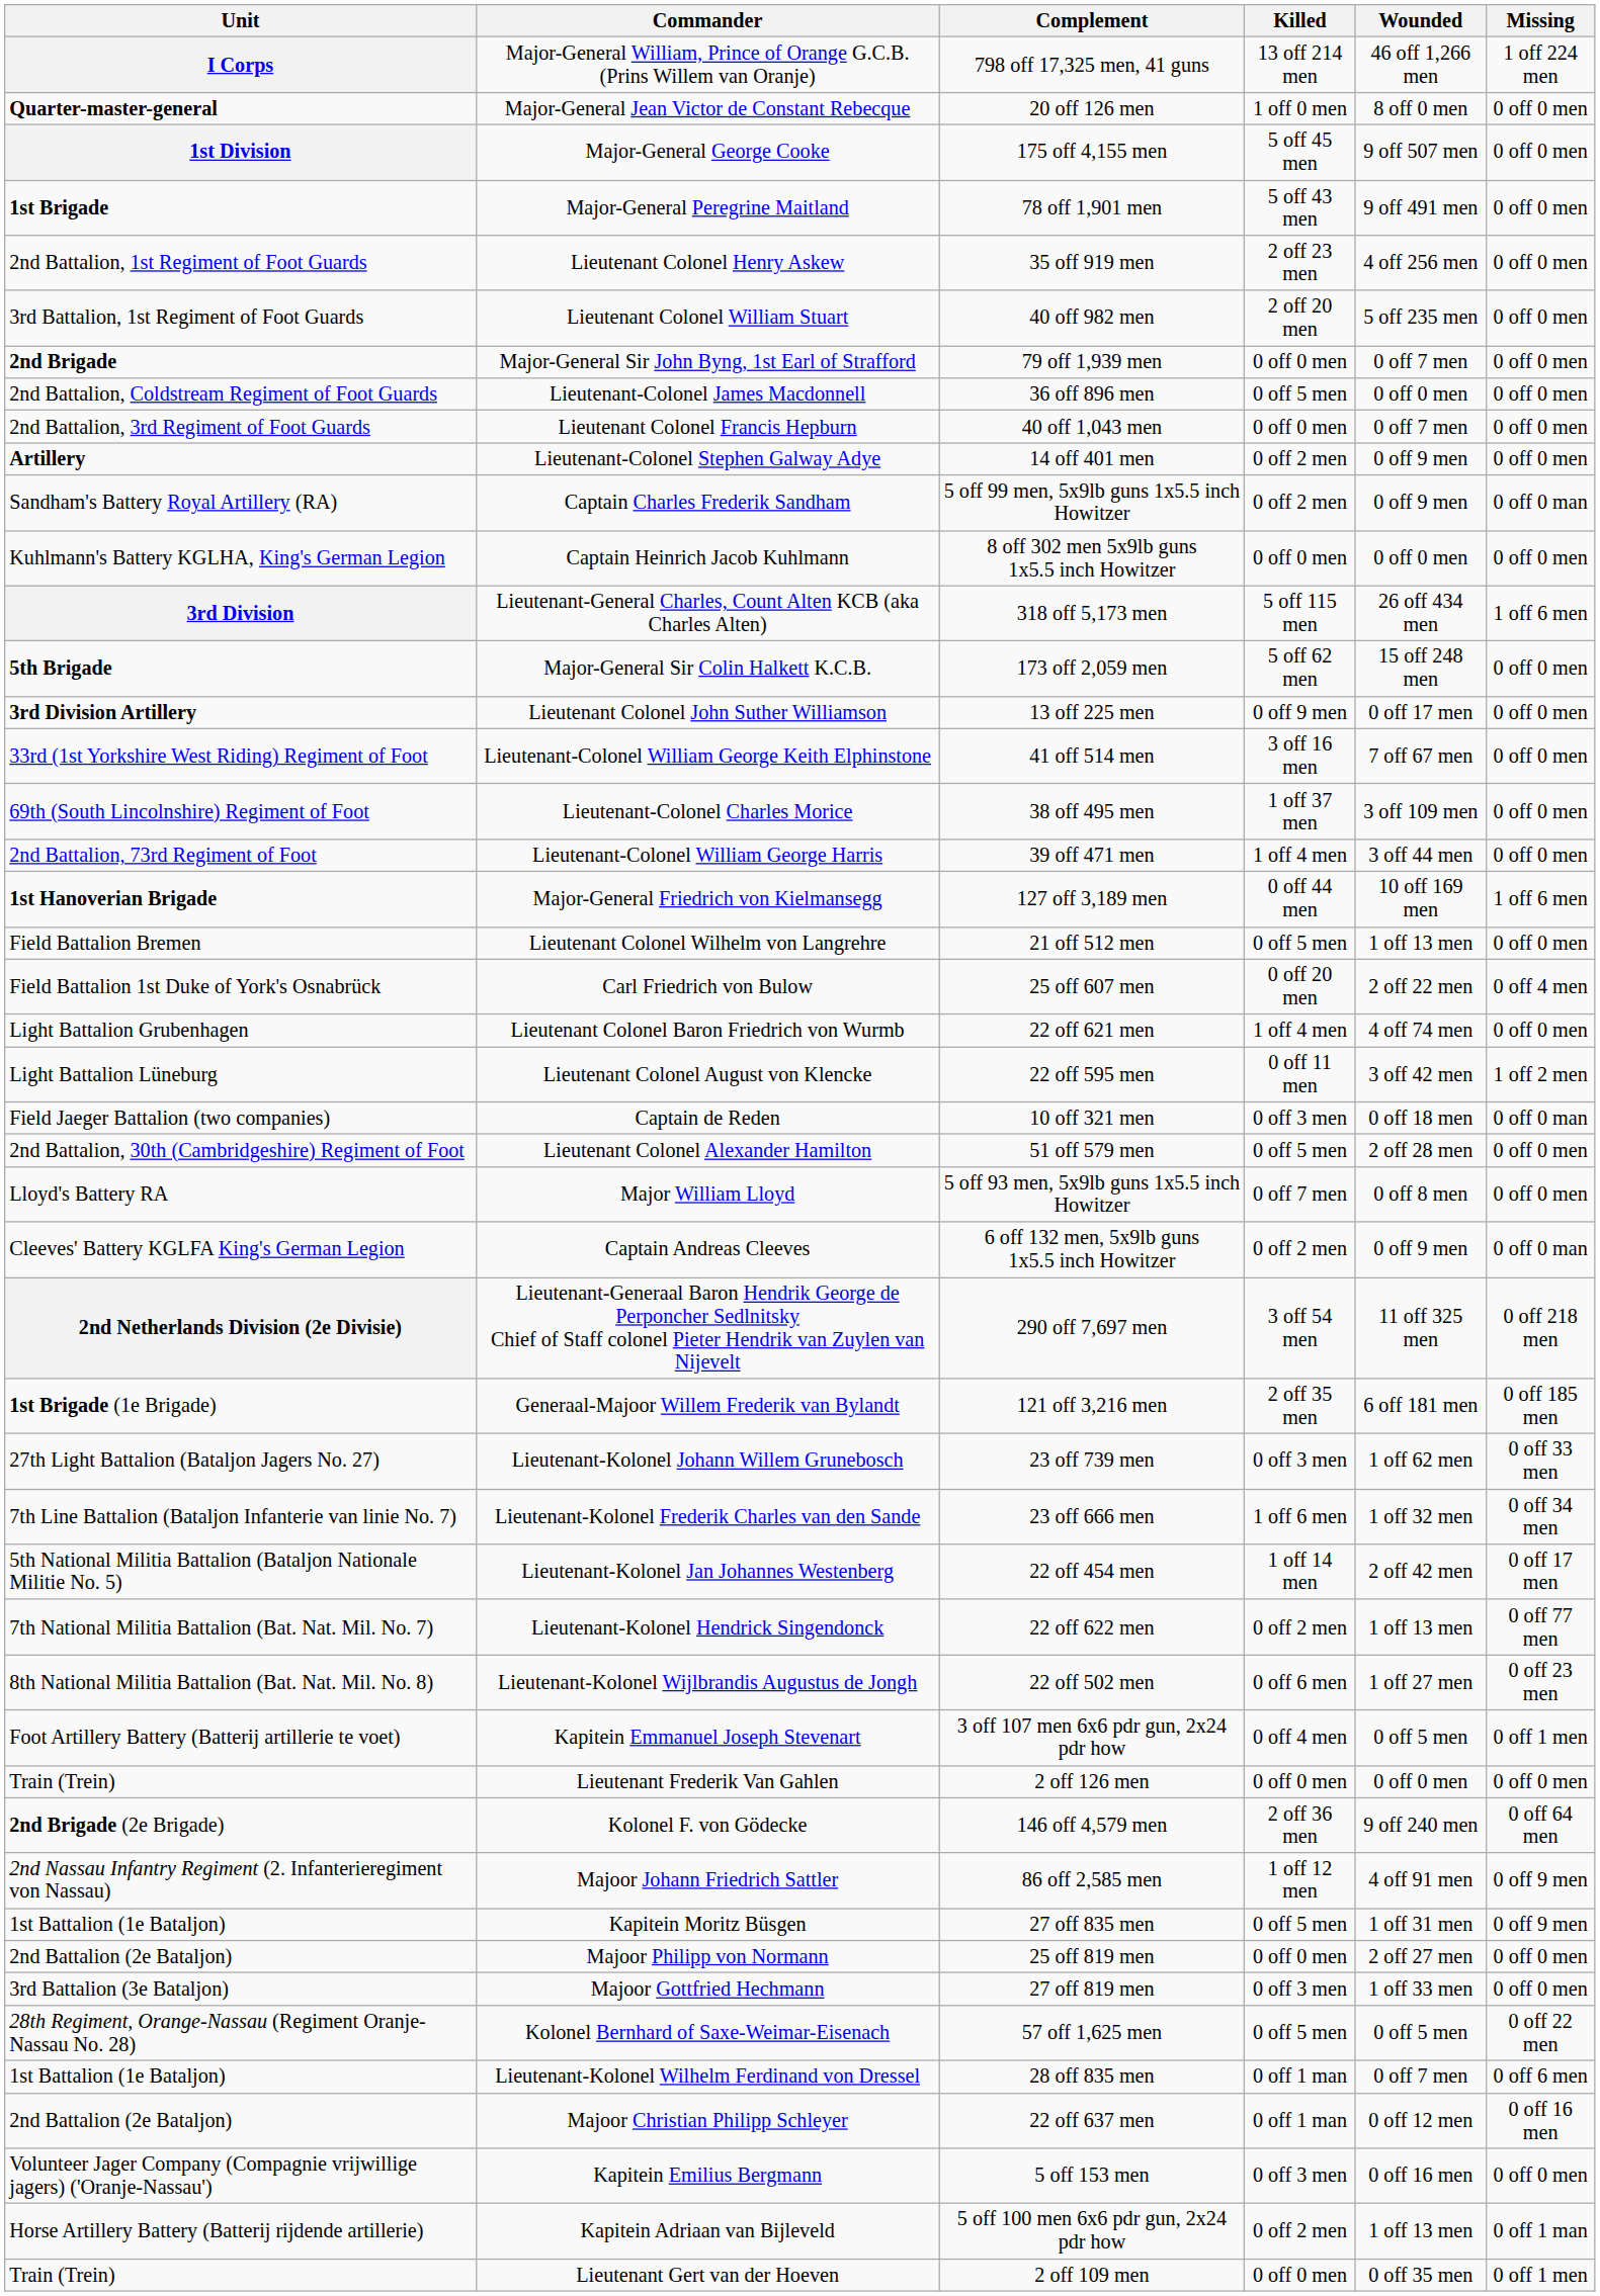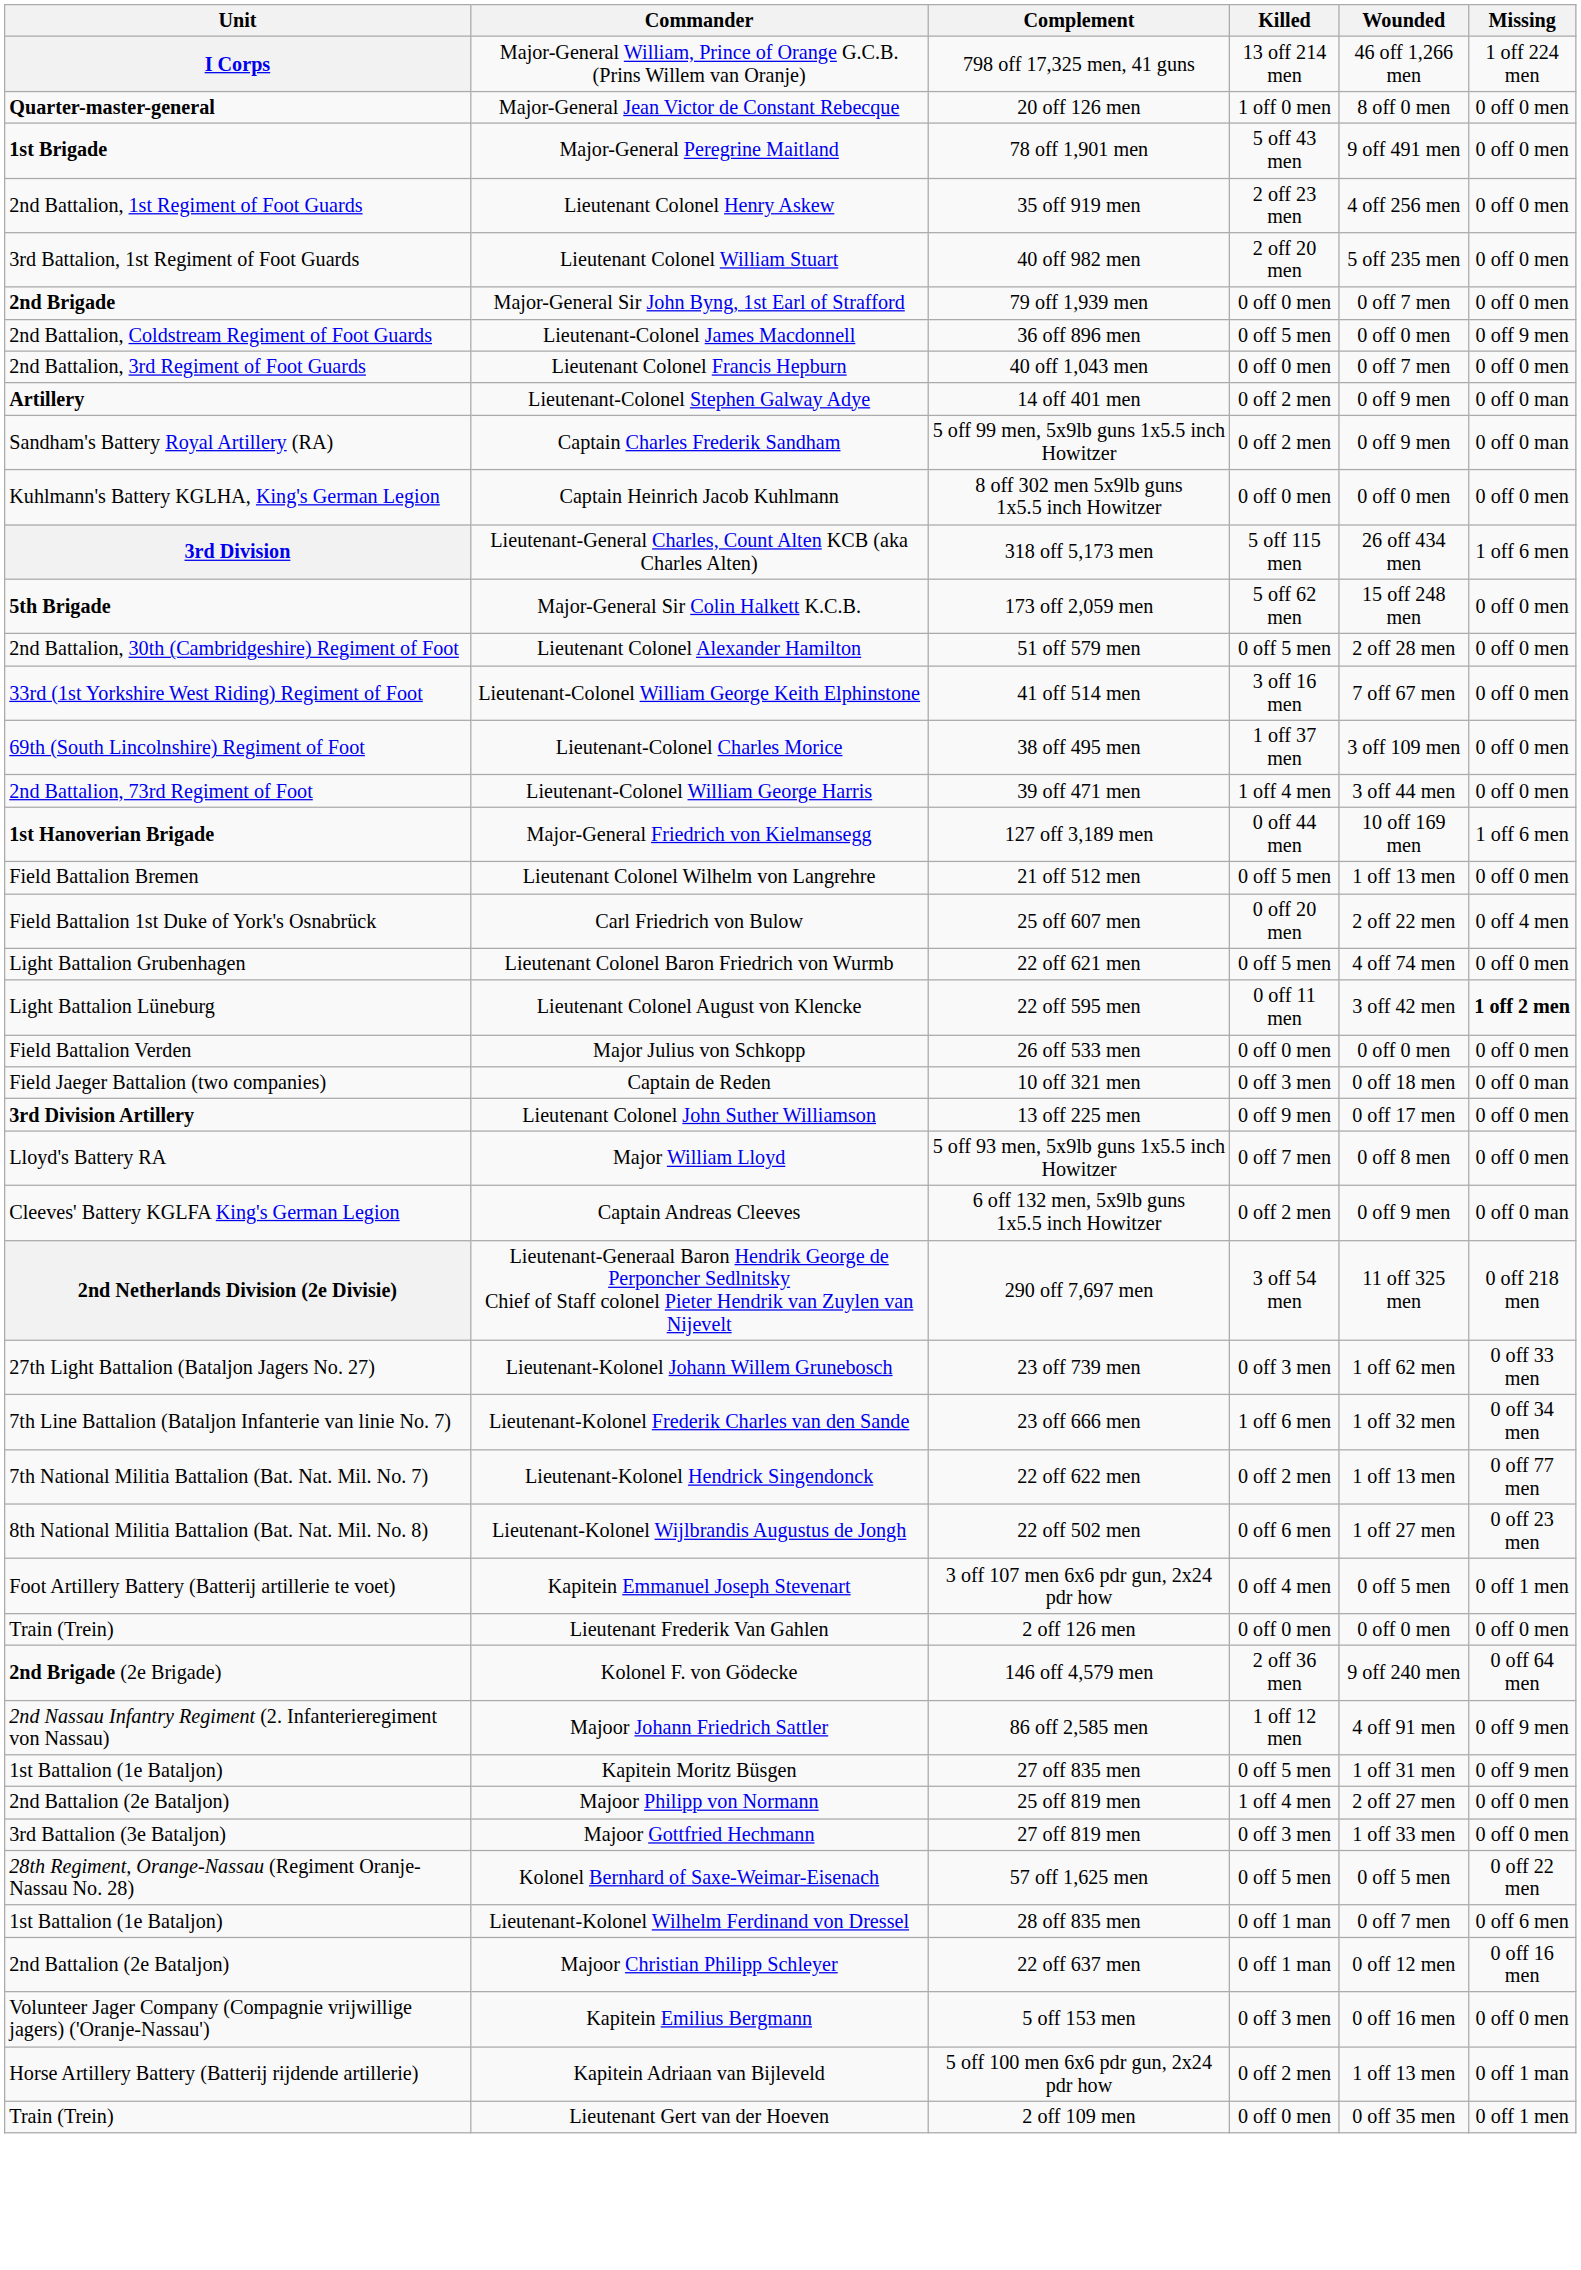- row: 1st Division | Major-General George Cooke | 175 off 4,155 men | 5 off 45 men | 9 off 507 men | 0 off 0 men
Lieutenant-Colonel James Macdonnell | Missing: 0 off 0 men -> 0 off 9 men
Lieutenant-Colonel Stephen Galway Adye | Missing: 0 off 0 men -> 0 off 0 man
rows swapped: Lieutenant Colonel Alexander Hamilton <-> Lieutenant Colonel John Suther Williamson
Lieutenant Colonel Baron Friedrich von Wurmb | Killed: 1 off 4 men -> 0 off 5 men
Lieutenant Colonel August von Klencke | Missing: normal -> bold
+ row: Field Battalion Verden | Major Julius von Schkopp | 26 off 533 men | 0 off 0 men | 0 off 0 men | 0 off 0 men
- row: 1st Brigade (1e Brigade) | Generaal-Majoor Willem Frederik van Bylandt | 121 off 3,216 men | 2 off 35 men | 6 off 181 men | 0 off 185 men
- row: 5th National Militia Battalion (Bataljon Nationale Militie No. 5) | Lieutenant-Kolonel Jan Johannes Westenberg | 22 off 454 men | 1 off 14 men | 2 off 42 men | 0 off 17 men
Majoor Philipp von Normann | Killed: 0 off 0 men -> 1 off 4 men
